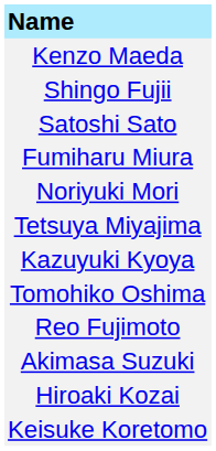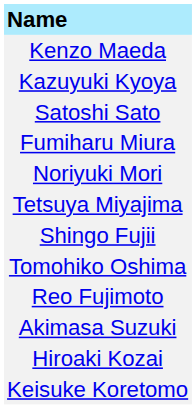row 3 | column 1: Shingo Fujii -> Kazuyuki Kyoya
row 8 | column 1: Kazuyuki Kyoya -> Shingo Fujii
